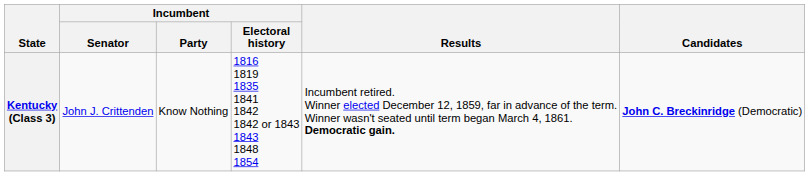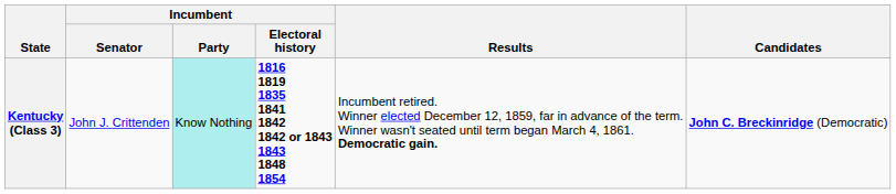Kentucky (Class 3) | Incumbent / Party: no background -> paleturquoise background
Kentucky (Class 3) | Incumbent / Electoral history: normal -> bold
